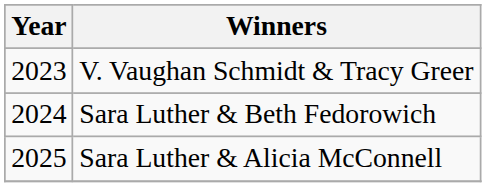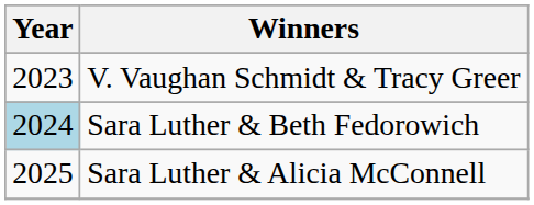Sara Luther & Beth Fedorowich | Year: no background -> lightblue background
